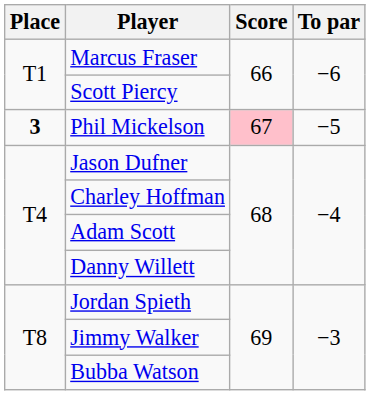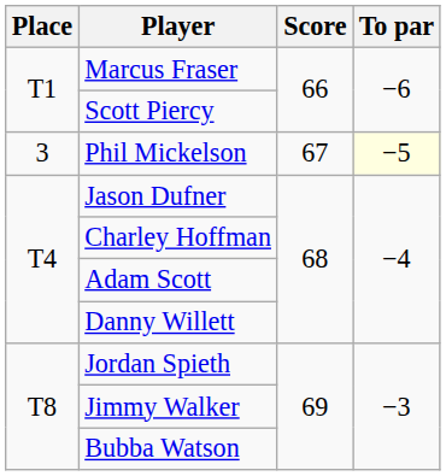Phil Mickelson | Place: bold -> normal
Phil Mickelson | Score: pink background -> no background
Phil Mickelson | To par: no background -> lightyellow background
